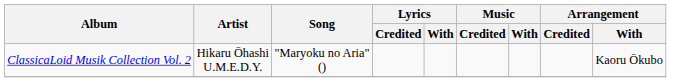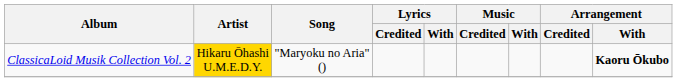ClassicaLoid Musik Collection Vol. 2 | Artist: no background -> gold background
ClassicaLoid Musik Collection Vol. 2 | Arrangement / With: normal -> bold
